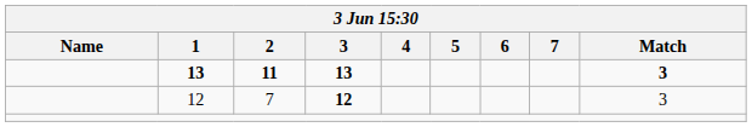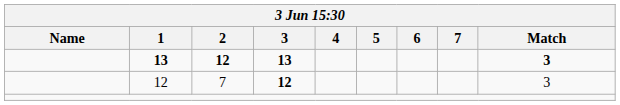row 3 | 2: 11 -> 12
